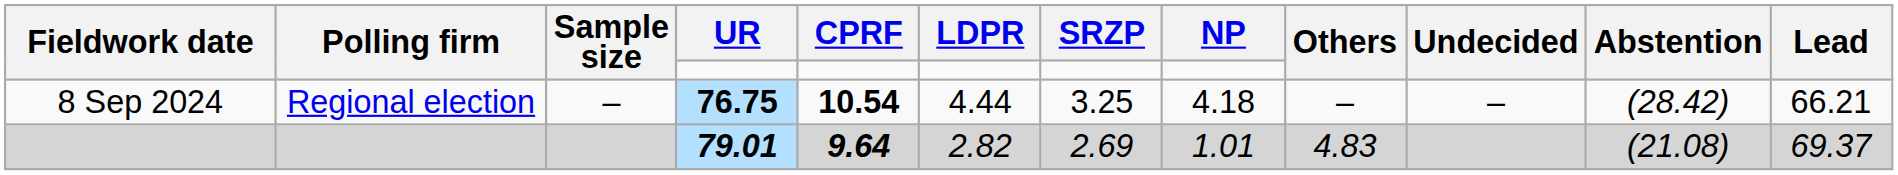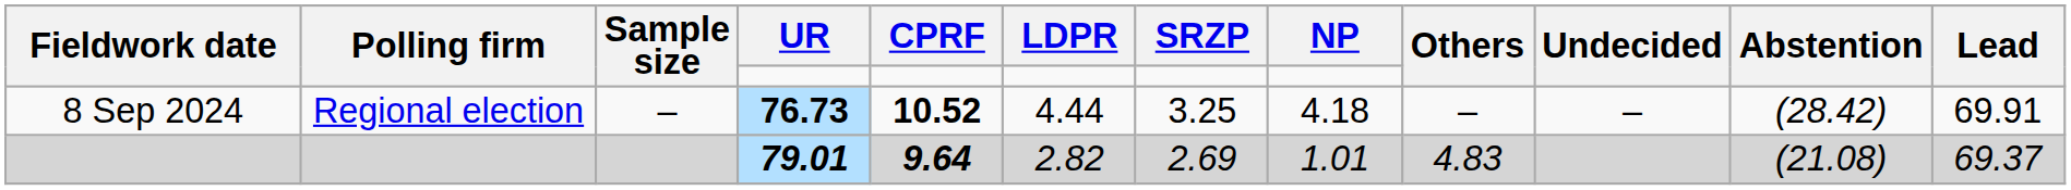8 Sep 2024 | UR: 76.75 -> 76.73
8 Sep 2024 | CPRF: 10.54 -> 10.52
8 Sep 2024 | Lead: 66.21 -> 69.91
